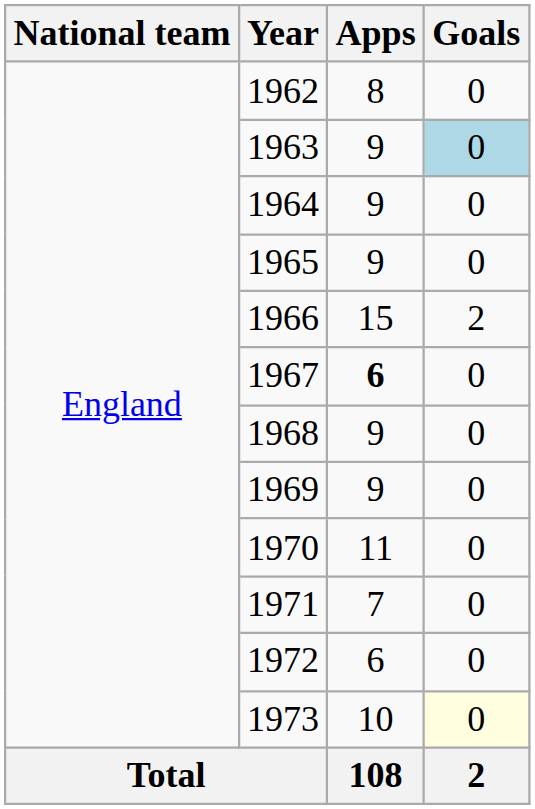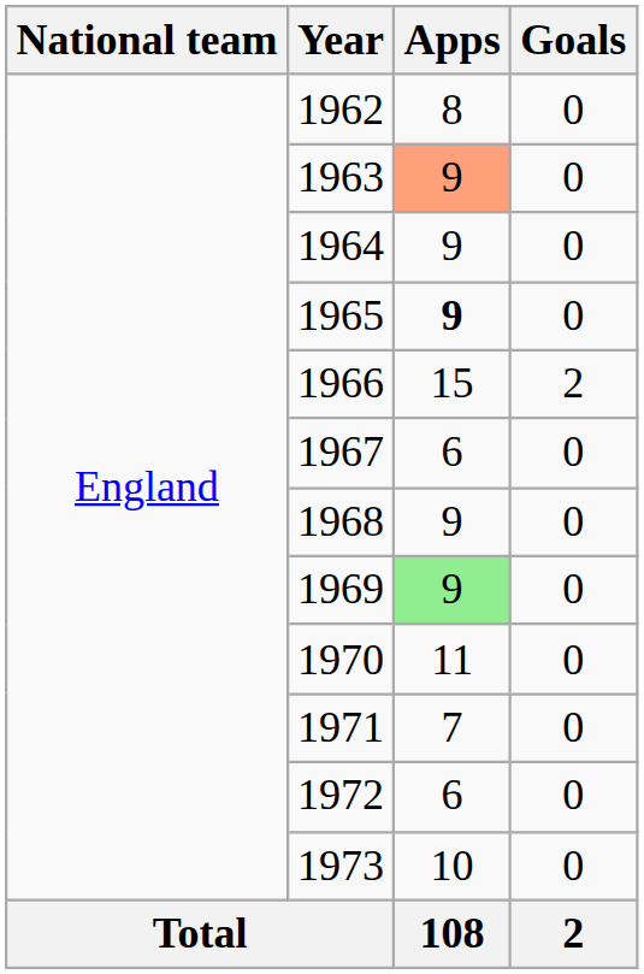1963 | Apps: no background -> lightsalmon background
1963 | Goals: lightblue background -> no background
1965 | Apps: normal -> bold
1967 | Apps: bold -> normal
1969 | Apps: no background -> lightgreen background
1973 | Goals: lightyellow background -> no background
